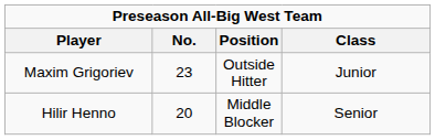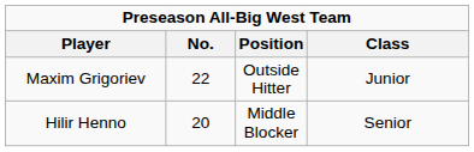Maxim Grigoriev | No.: 23 -> 22
